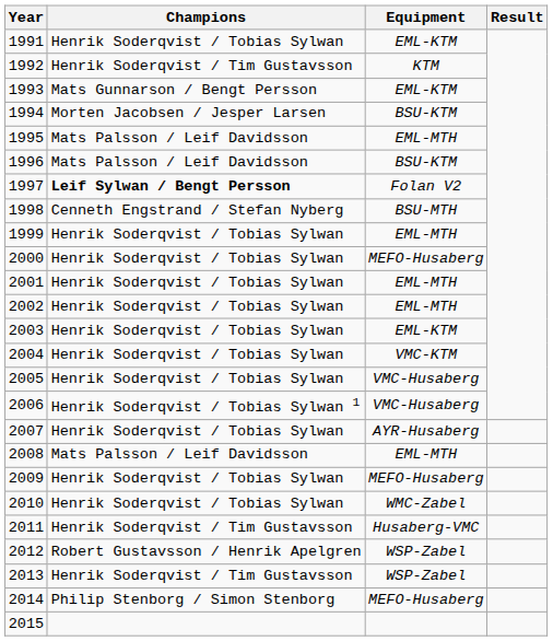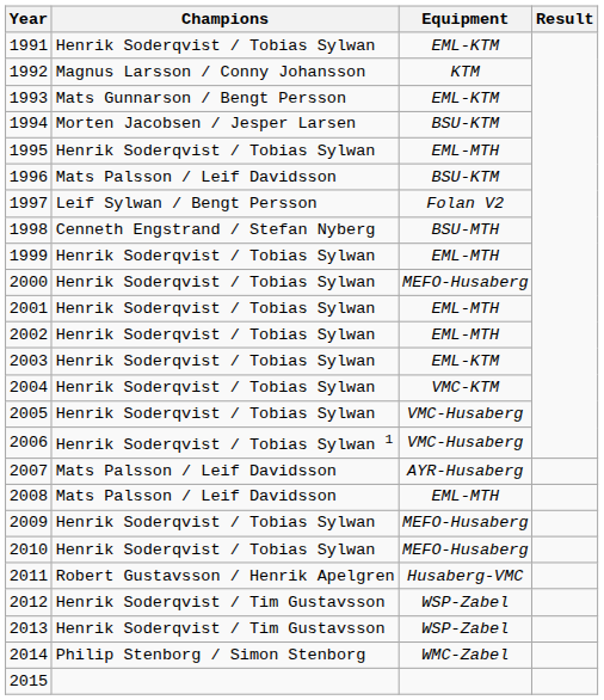1992 | Champions: Henrik Soderqvist / Tim Gustavsson -> Magnus Larsson / Conny Johansson
1995 | Champions: Mats Palsson / Leif Davidsson -> Henrik Soderqvist / Tobias Sylwan
1997 | Champions: bold -> normal
2007 | Champions: Henrik Soderqvist / Tobias Sylwan -> Mats Palsson / Leif Davidsson
2010 | Equipment: WMC-Zabel -> MEFO-Husaberg
2011 | Champions: Henrik Soderqvist / Tim Gustavsson -> Robert Gustavsson / Henrik Apelgren
2012 | Champions: Robert Gustavsson / Henrik Apelgren -> Henrik Soderqvist / Tim Gustavsson
2014 | Equipment: MEFO-Husaberg -> WMC-Zabel
